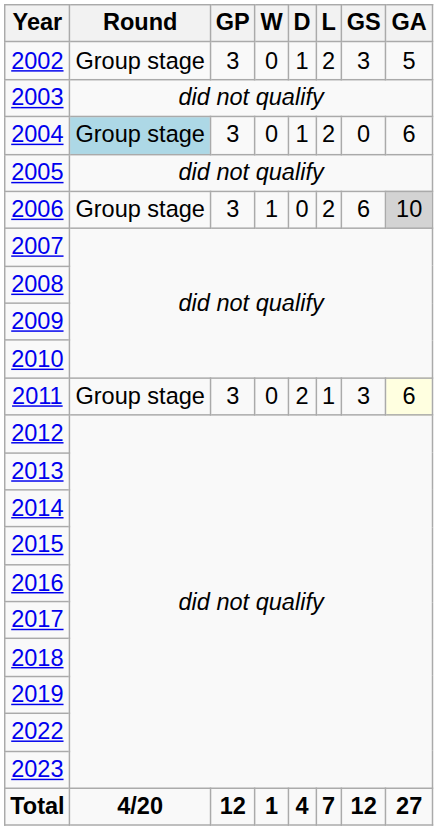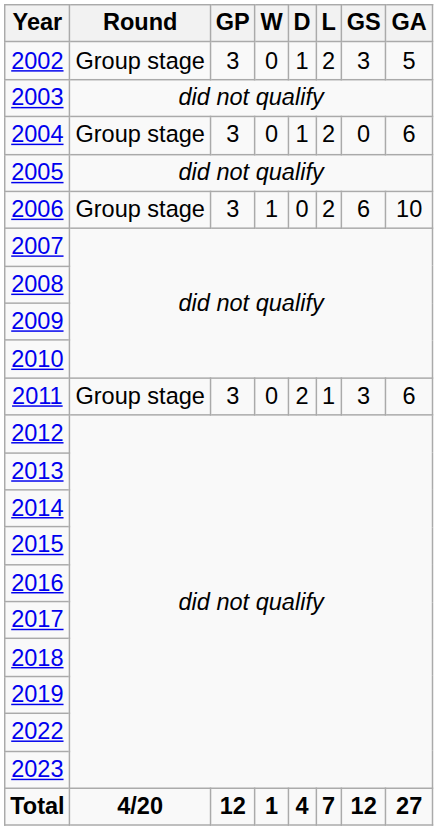2004 | Round: lightblue background -> no background
2006 | GA: lightgrey background -> no background
2011 | GA: lightyellow background -> no background
